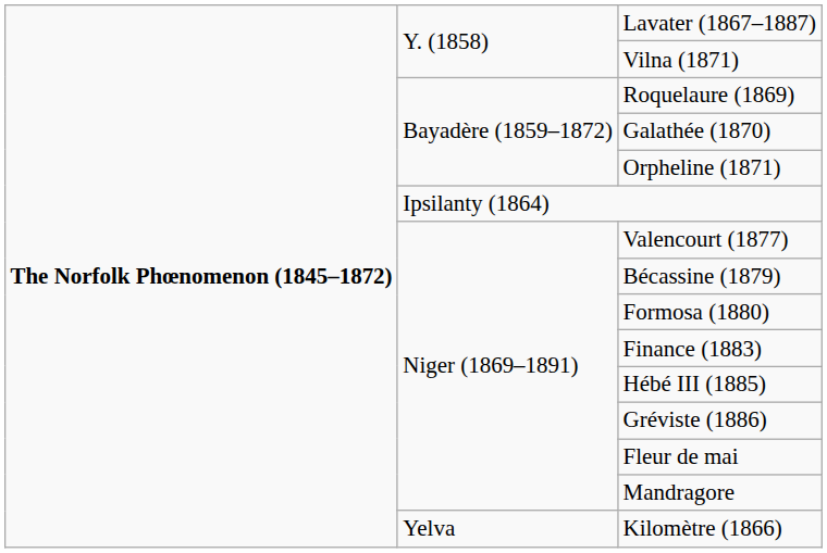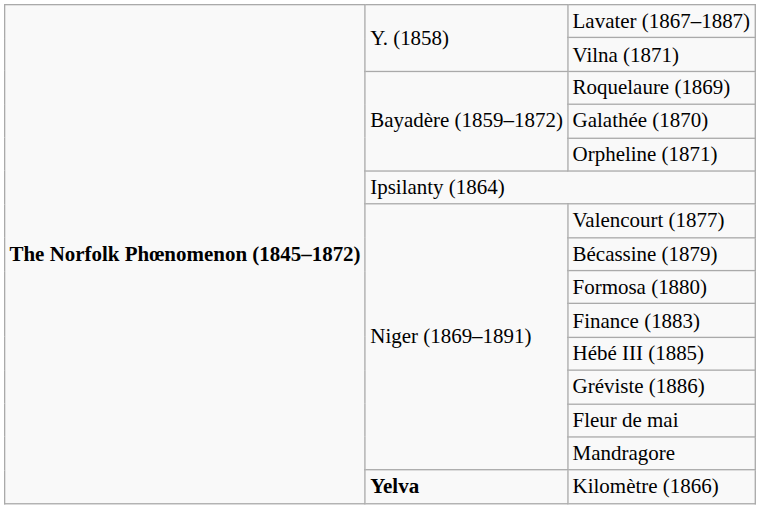Kilomètre (1866) | column 2: normal -> bold
